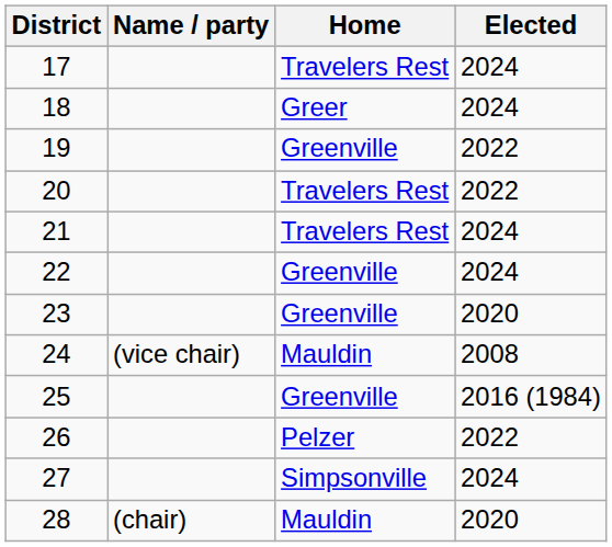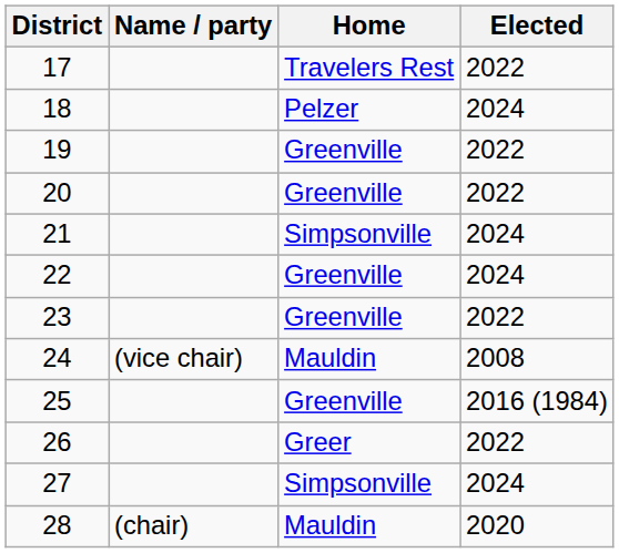17 | Elected: 2024 -> 2022
18 | Home: Greer -> Pelzer
20 | Home: Travelers Rest -> Greenville
21 | Home: Travelers Rest -> Simpsonville
23 | Elected: 2020 -> 2022
26 | Home: Pelzer -> Greer
